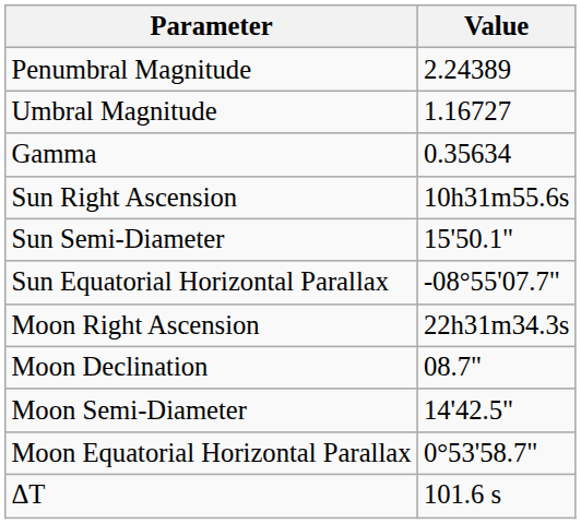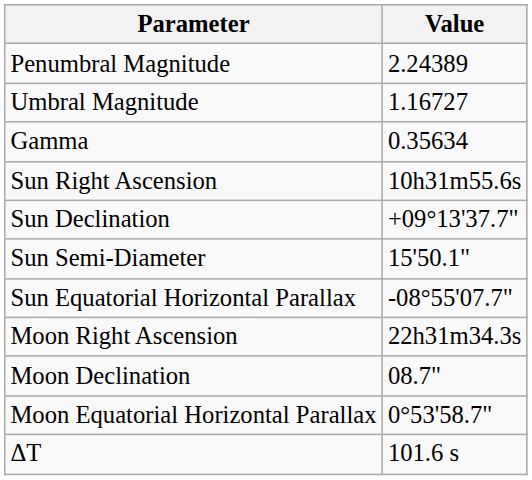+ row: Sun Declination | +09°13'37.7"
- row: Moon Semi-Diameter | 14'42.5"
